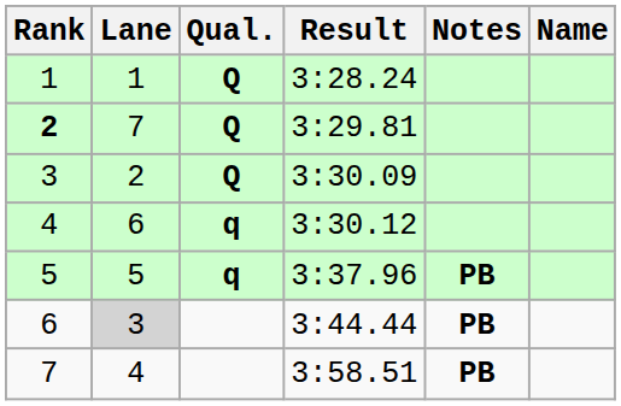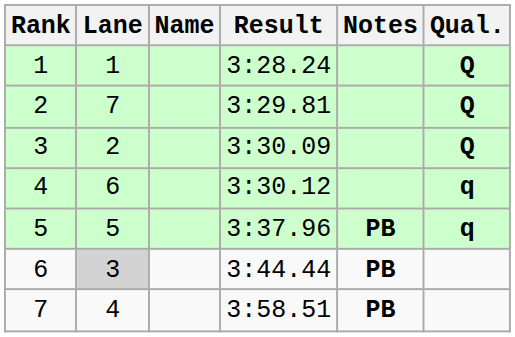columns swapped: Name <-> Qual.
row 3 | Rank: bold -> normal
